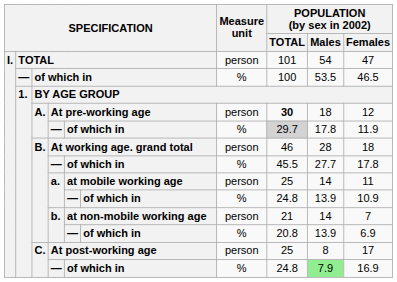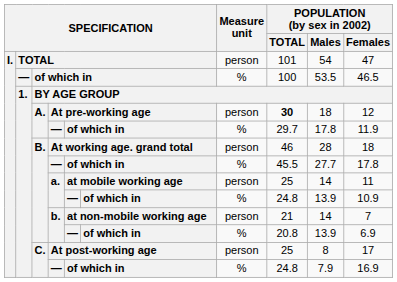A. / — | POPULATION (by sex in 2002) / TOTAL: lightgrey background -> no background
C. / — | POPULATION (by sex in 2002) / Males: lightgreen background -> no background
